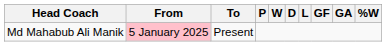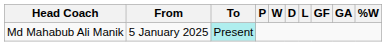Md Mahabub Ali Manik | From: pink background -> no background
Md Mahabub Ali Manik | To: no background -> paleturquoise background
